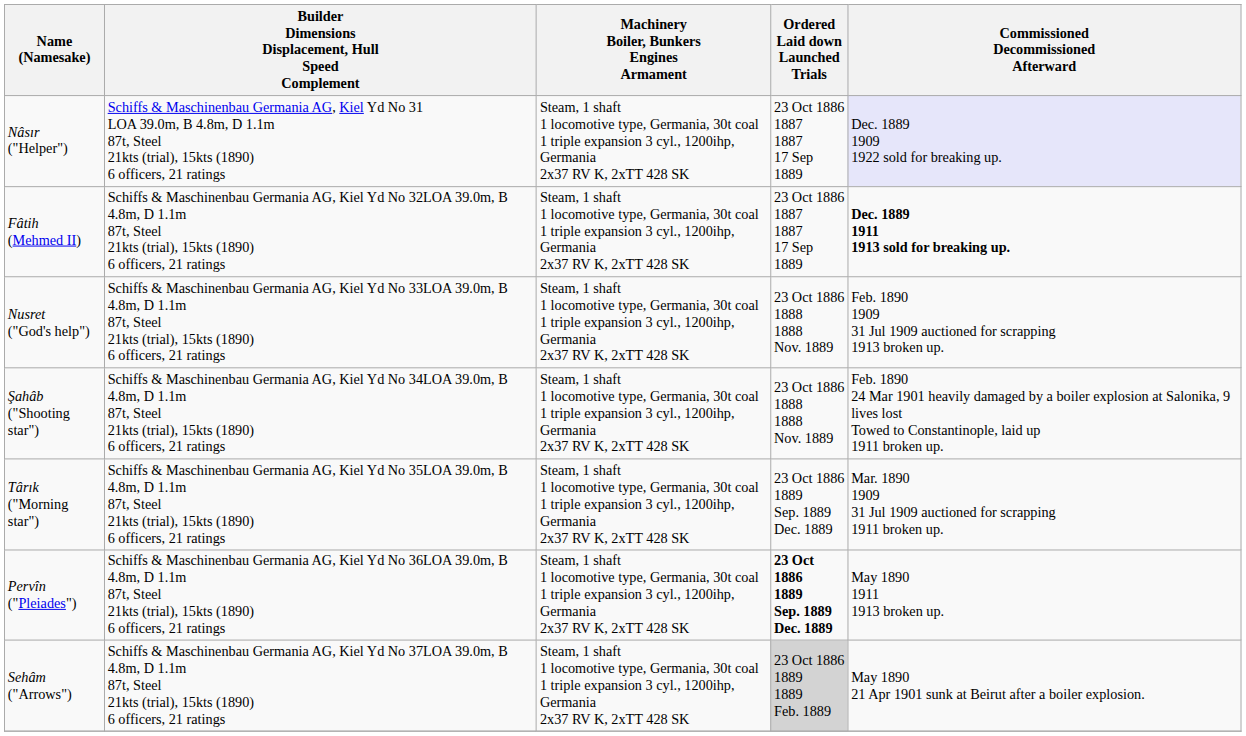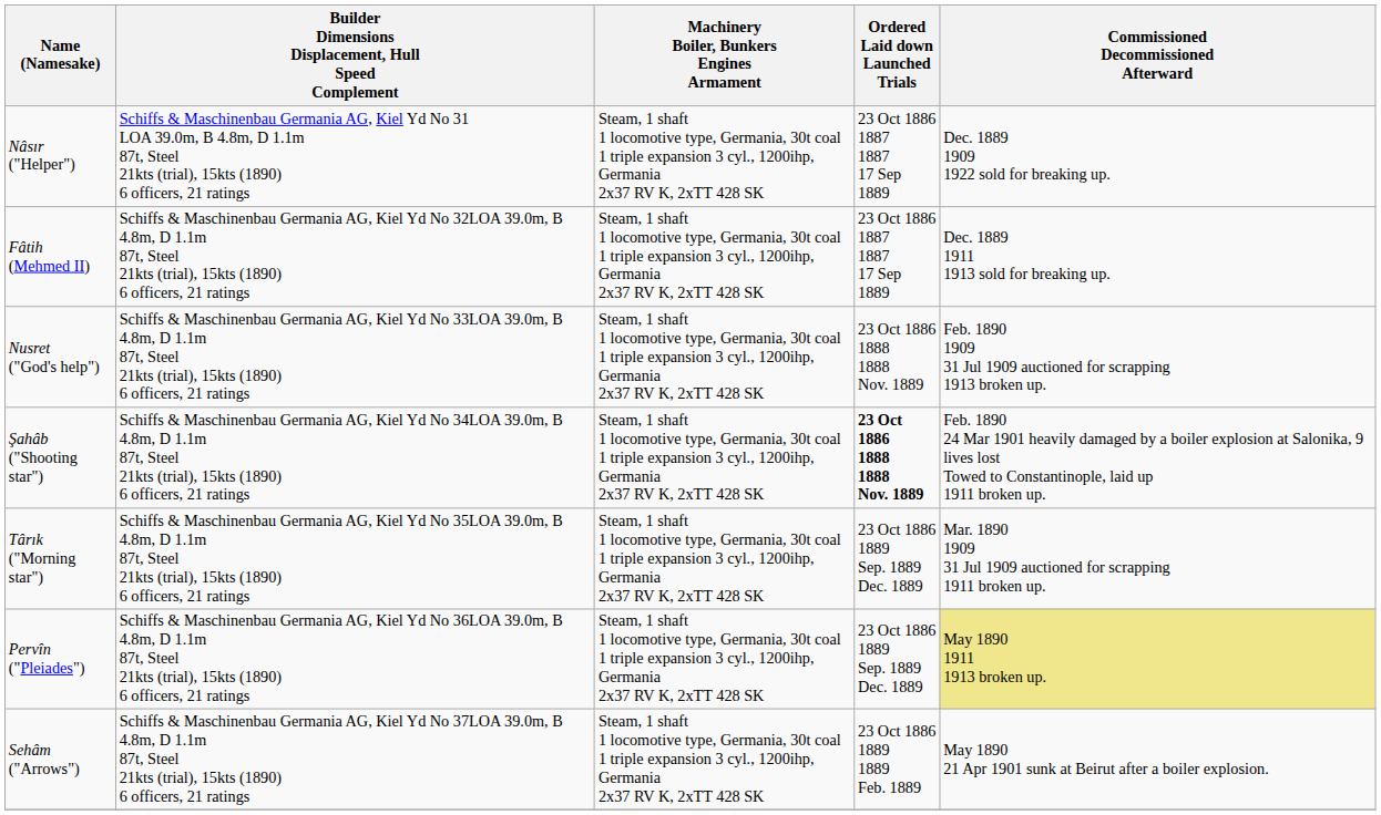Nâsır ("Helper") | Commissioned Decommissioned Afterward: lavender background -> no background
Fâtih (Mehmed II) | Commissioned Decommissioned Afterward: bold -> normal
Şahâb ("Shooting star") | Ordered Laid down Launched Trials: normal -> bold
Pervîn ("Pleiades") | Ordered Laid down Launched Trials: bold -> normal
Pervîn ("Pleiades") | Commissioned Decommissioned Afterward: no background -> khaki background
Sehâm ("Arrows") | Ordered Laid down Launched Trials: lightgrey background -> no background
